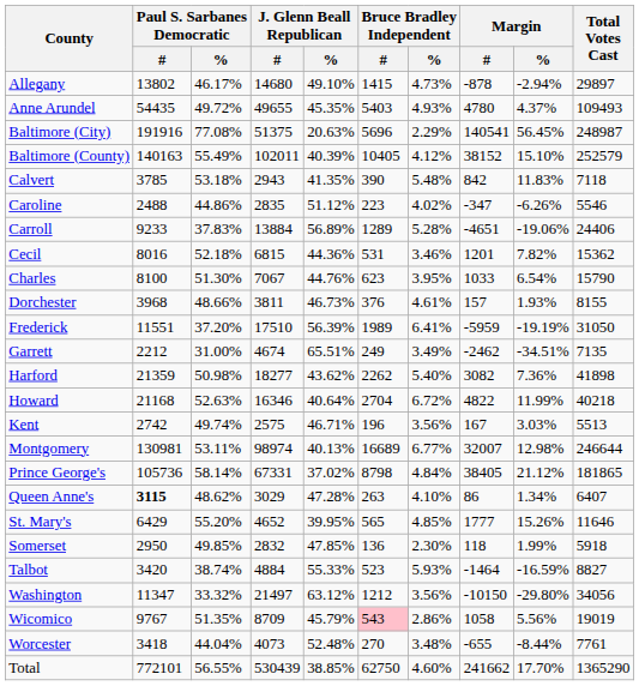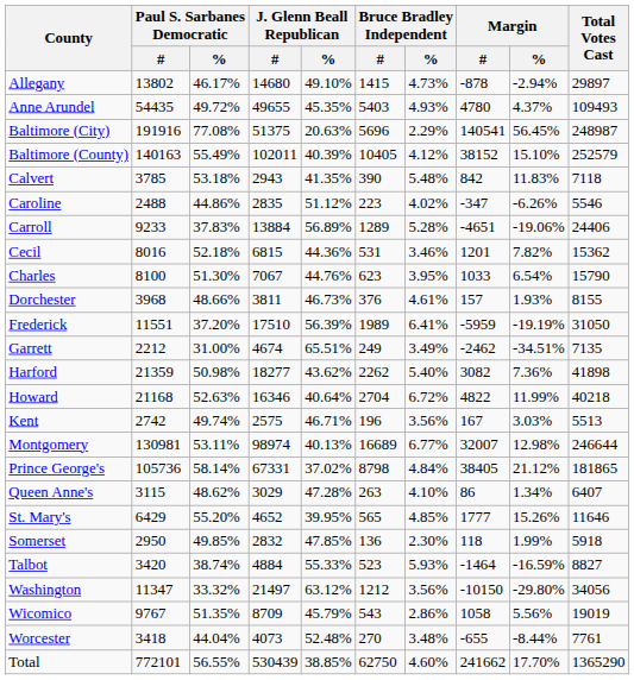Queen Anne's | Paul S. Sarbanes Democratic / #: bold -> normal
Wicomico | Bruce Bradley Independent / #: pink background -> no background
